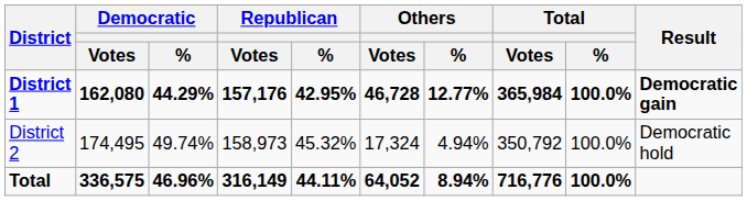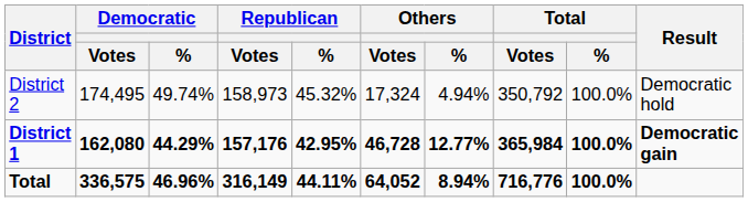rows swapped: District 1 <-> District 2
